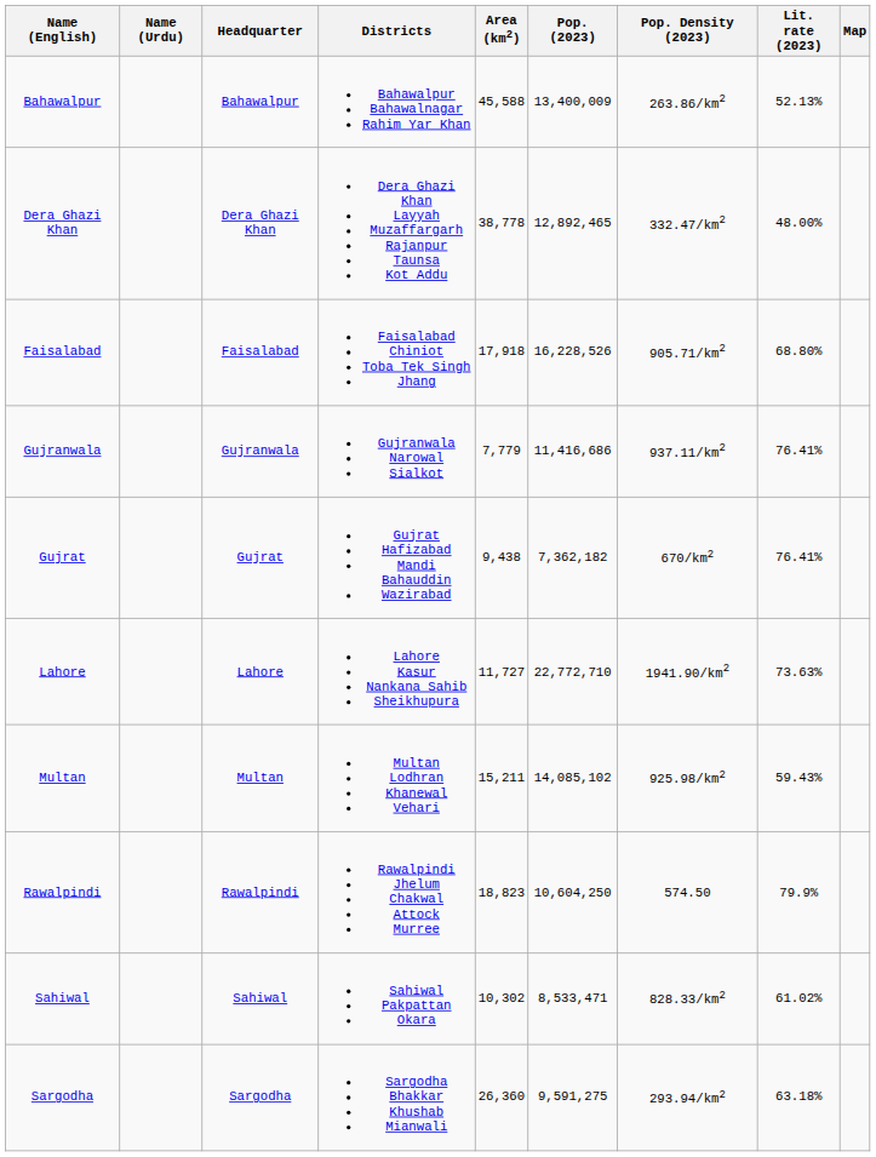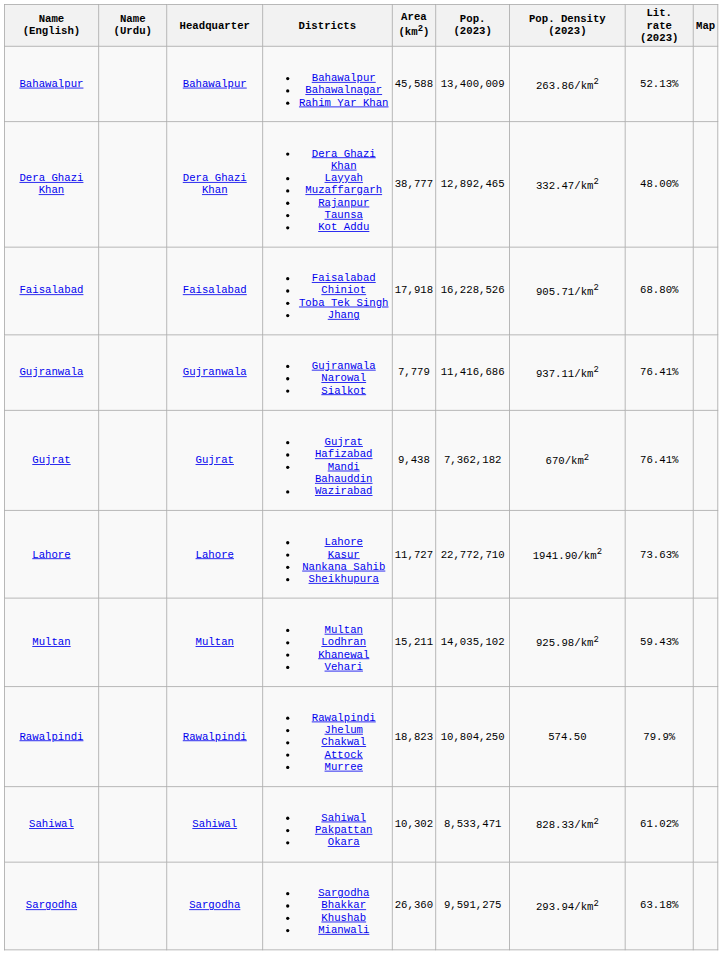row 3 | Area (km2): 38,778 -> 38,777
row 8 | Pop. (2023): 14,085,102 -> 14,035,102
row 9 | Pop. (2023): 10,604,250 -> 10,804,250
